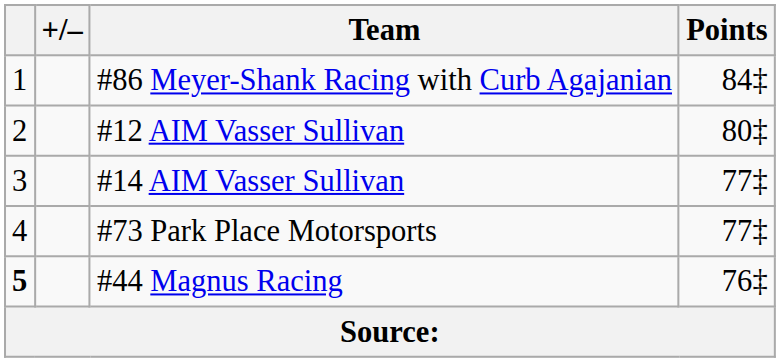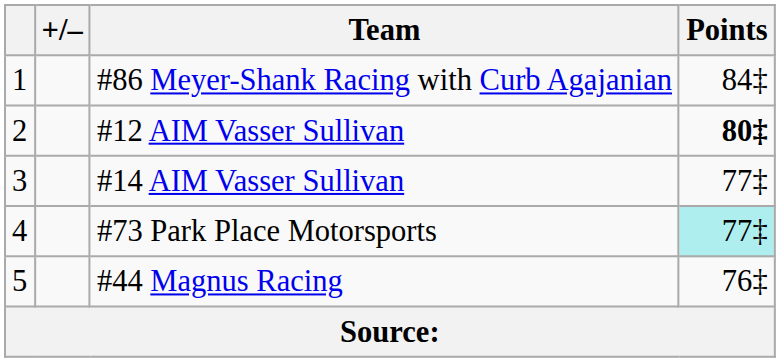#12 AIM Vasser Sullivan | Points: normal -> bold
#73 Park Place Motorsports | Points: no background -> paleturquoise background
#44 Magnus Racing | column 1: bold -> normal
